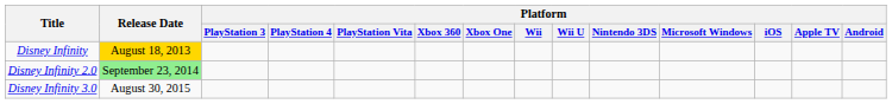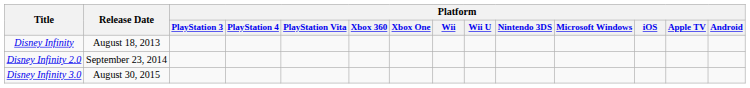Disney Infinity | Release Date: gold background -> no background
Disney Infinity 2.0 | Release Date: lightgreen background -> no background
